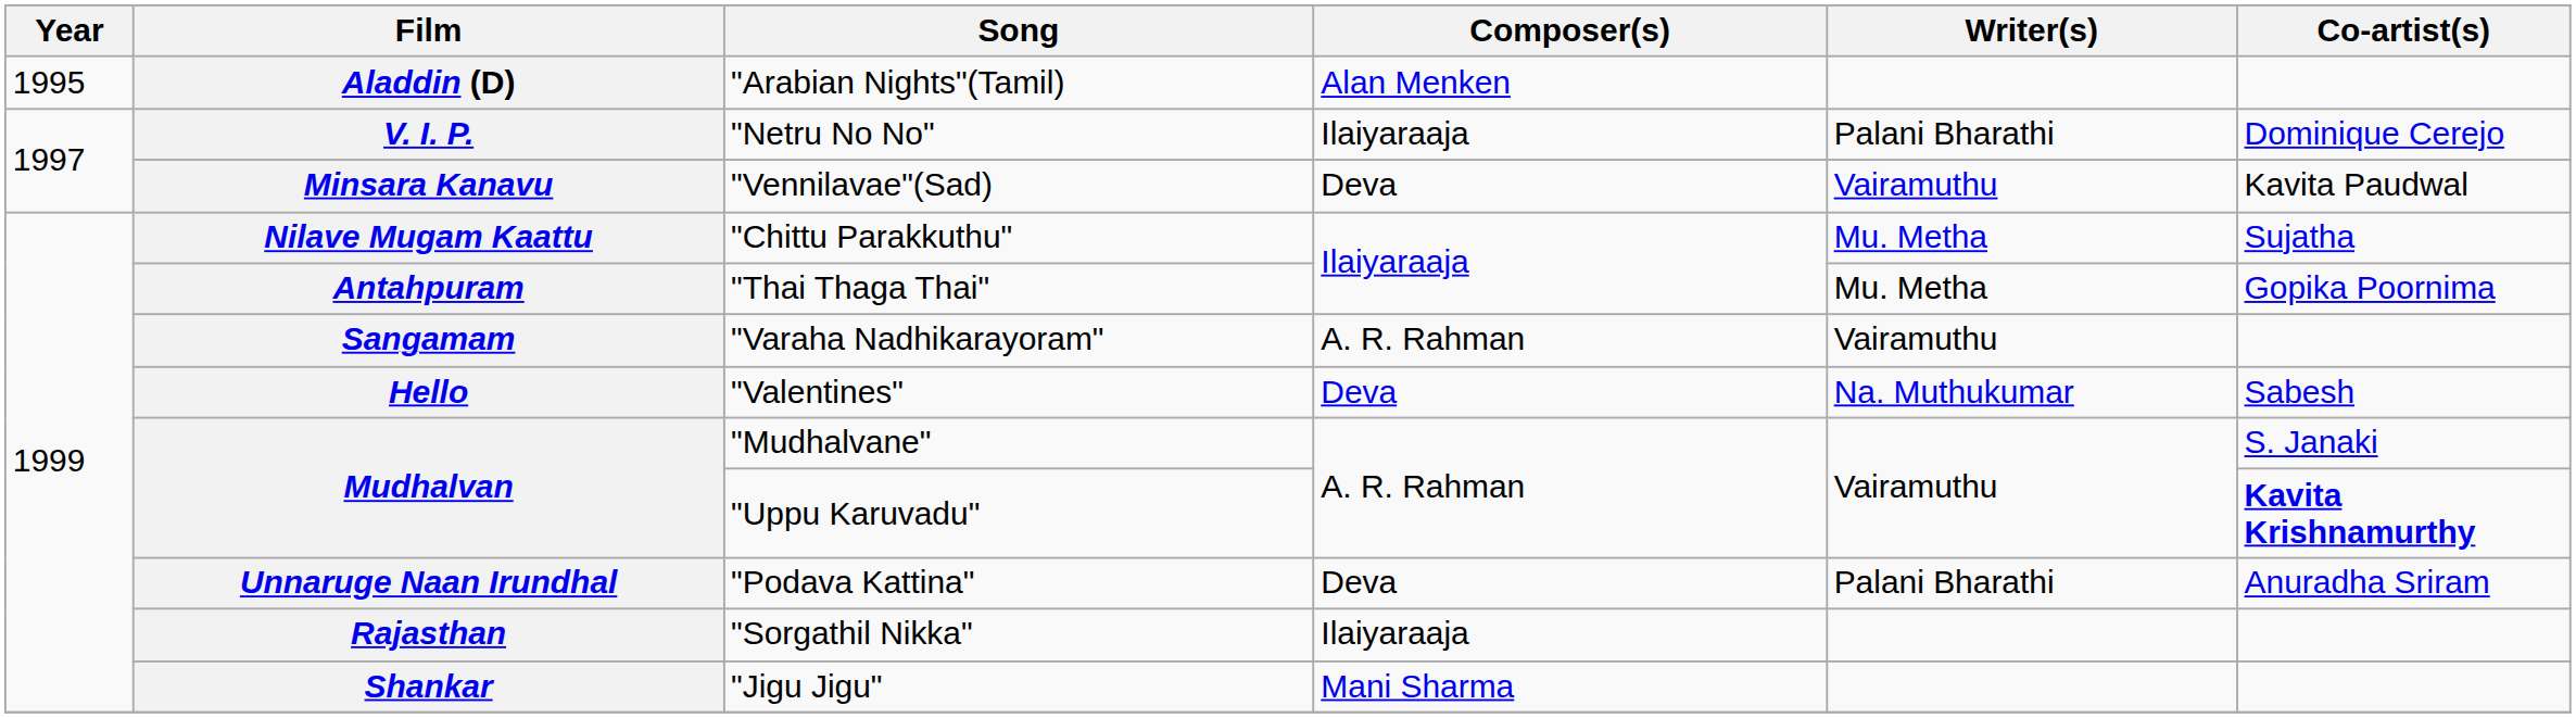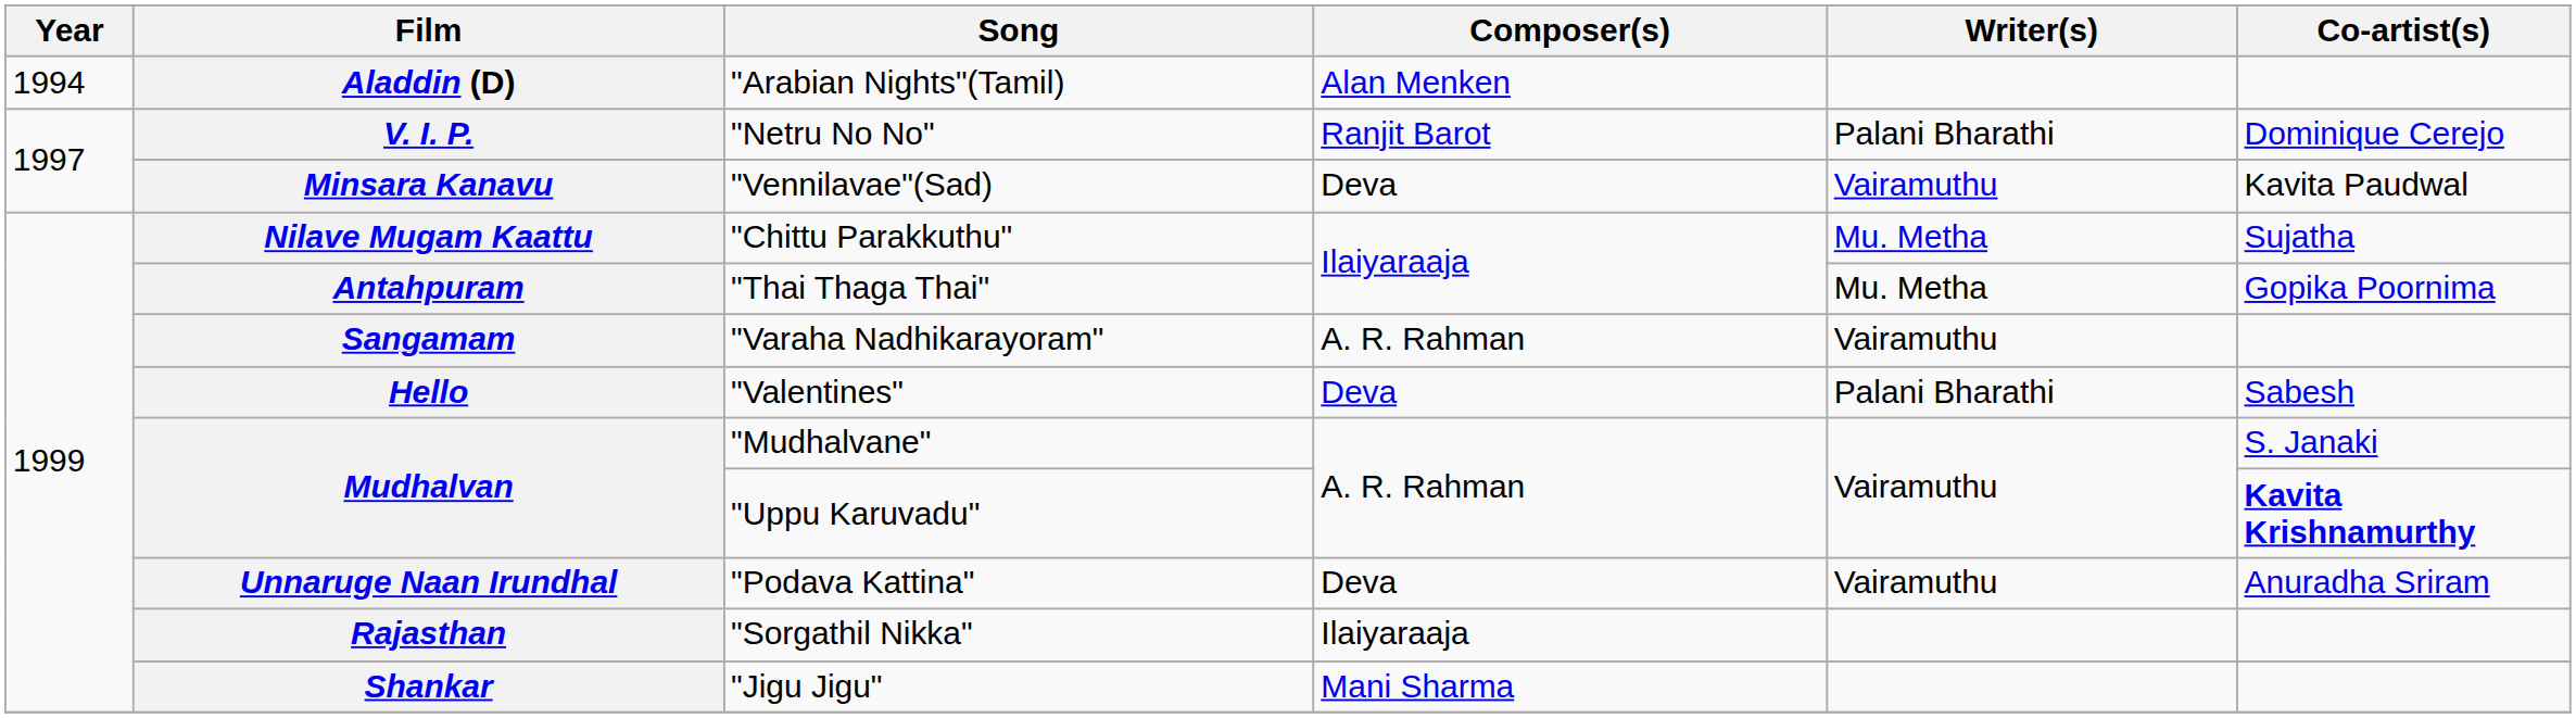Aladdin (D) | Year: 1995 -> 1994
V. I. P. | Composer(s): Ilaiyaraaja -> Ranjit Barot
Hello | Writer(s): Na. Muthukumar -> Palani Bharathi
Unnaruge Naan Irundhal | Writer(s): Palani Bharathi -> Vairamuthu
